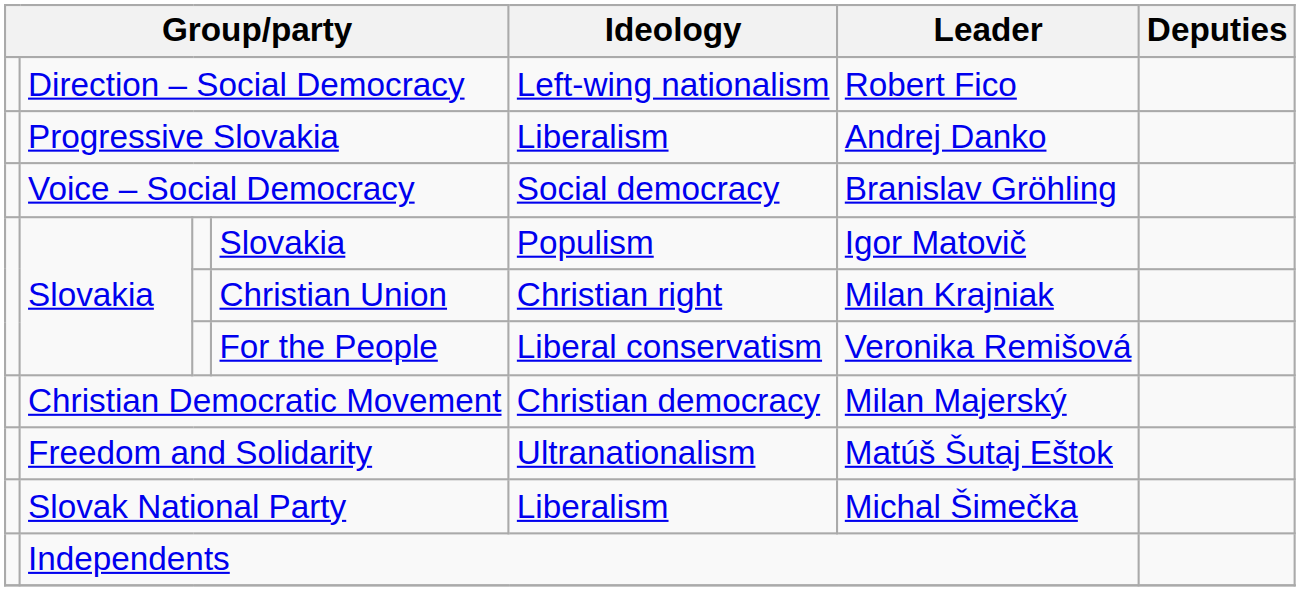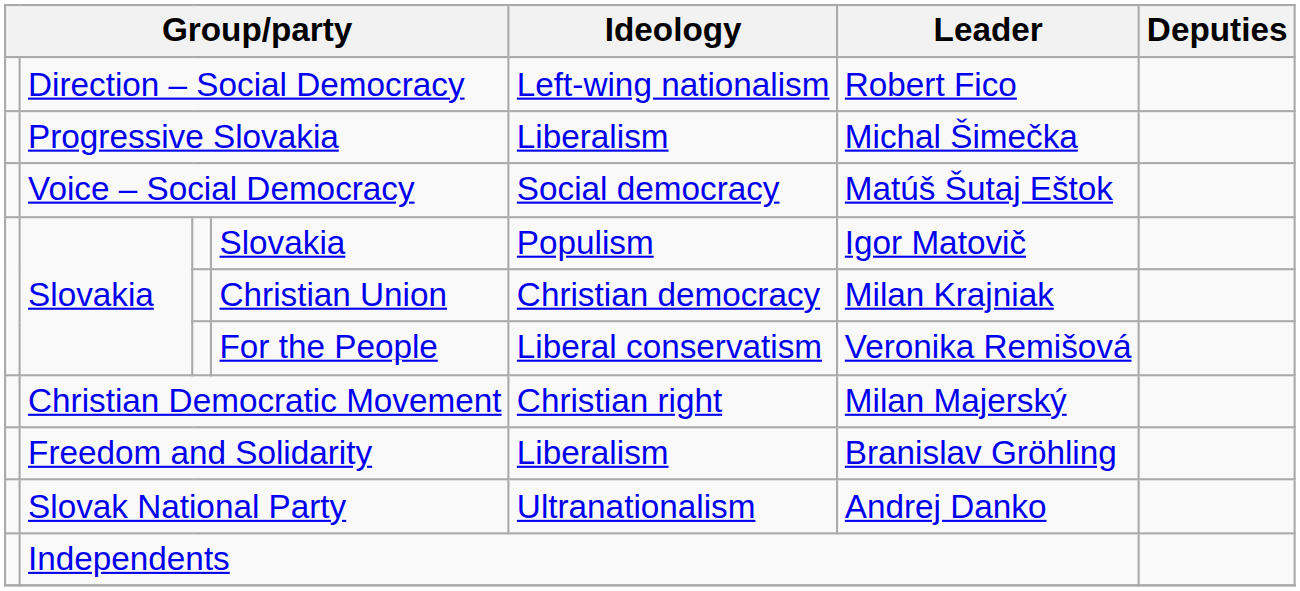Progressive Slovakia | Leader: Andrej Danko -> Michal Šimečka
Voice – Social Democracy | Leader: Branislav Gröhling -> Matúš Šutaj Eštok
Christian Union | Ideology: Christian right -> Christian democracy
Christian Democratic Movement | Ideology: Christian democracy -> Christian right
Freedom and Solidarity | Ideology: Ultranationalism -> Liberalism
Freedom and Solidarity | Leader: Matúš Šutaj Eštok -> Branislav Gröhling
Slovak National Party | Ideology: Liberalism -> Ultranationalism
Slovak National Party | Leader: Michal Šimečka -> Andrej Danko
